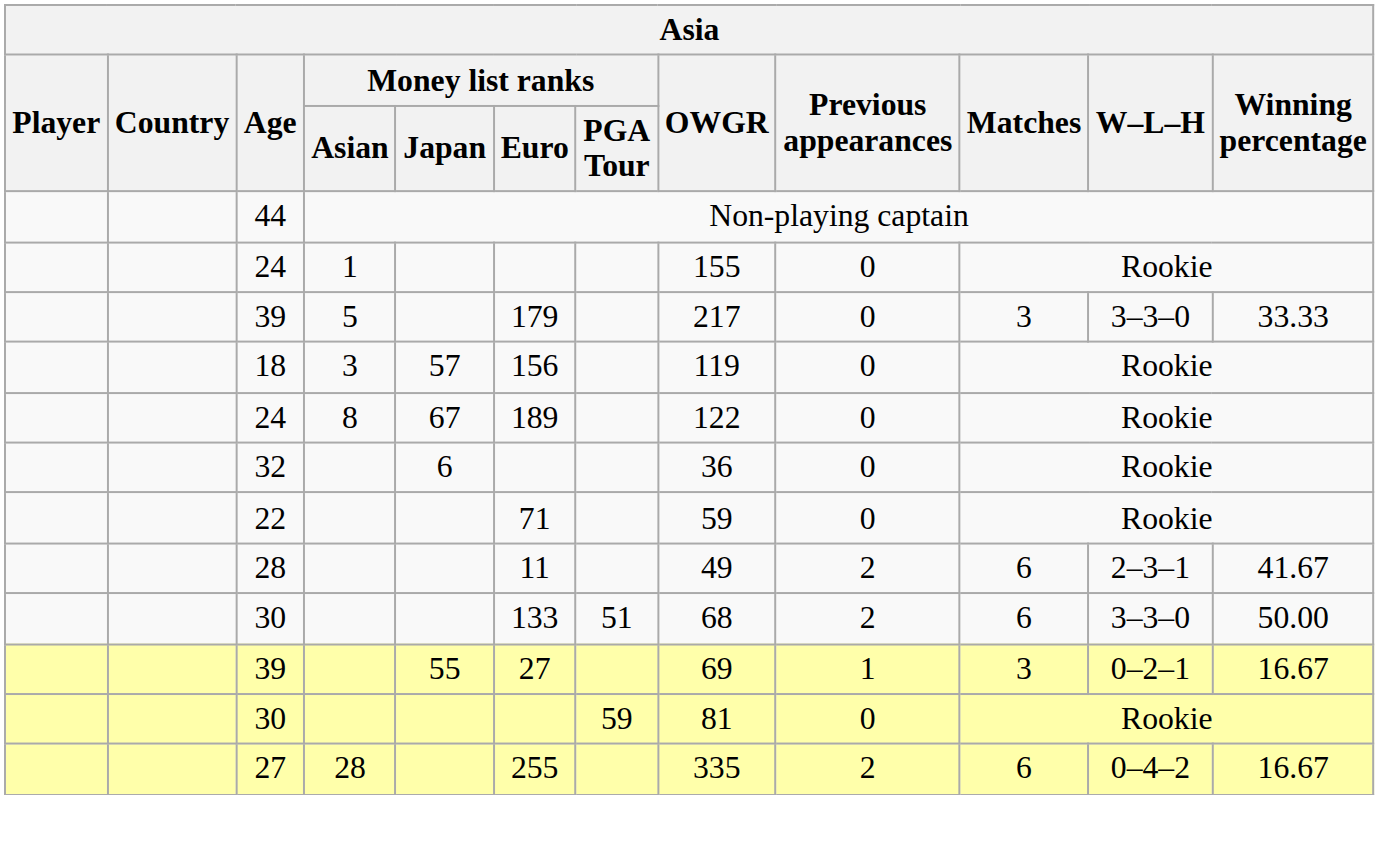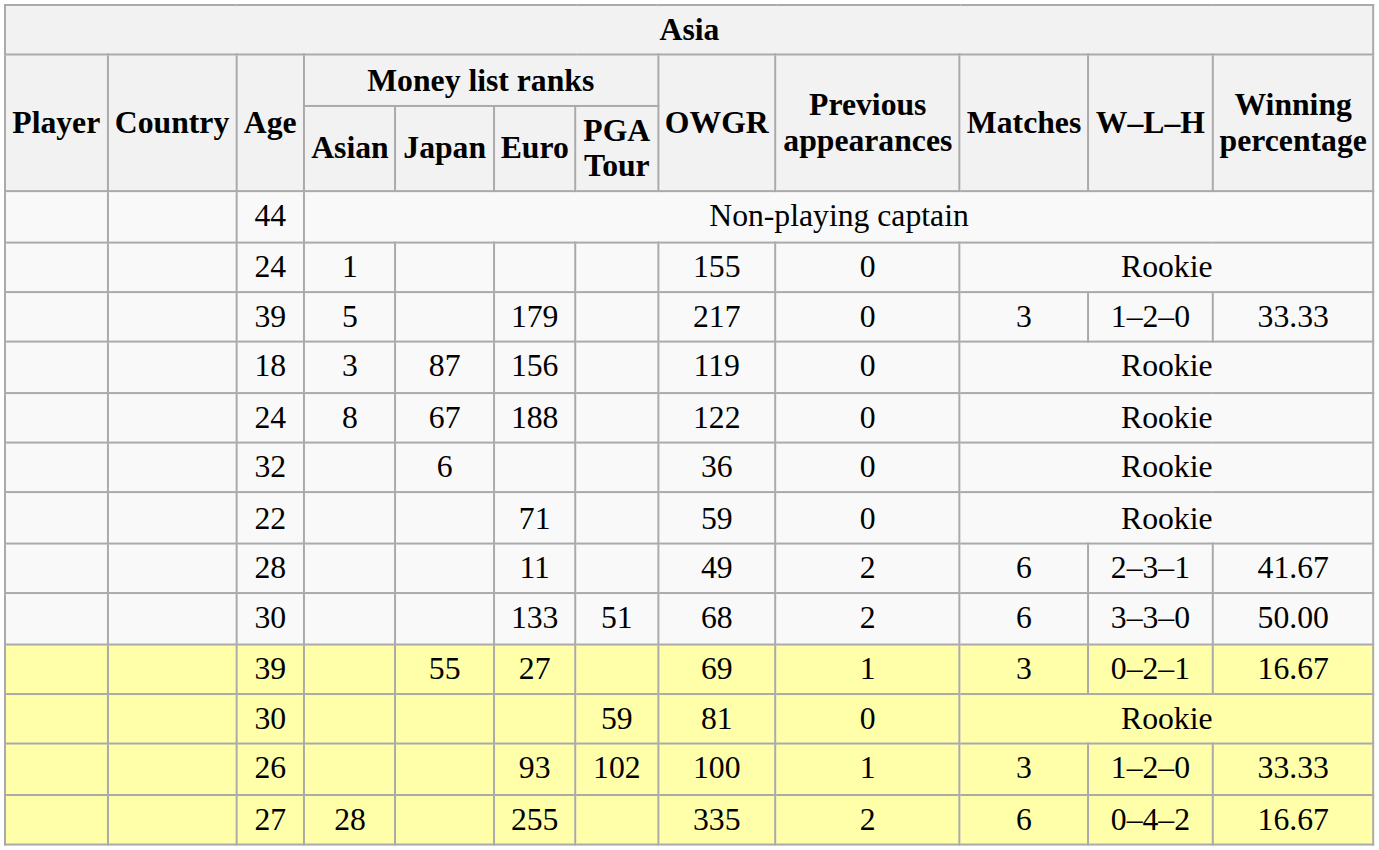39 / 5 | W–L–H: 3–3–0 -> 1–2–0
18 | Money list ranks / Japan: 57 -> 87
24 / 8 | Money list ranks / Euro: 189 -> 188
+ row: 26 | 93 | 102 | 100 | 1 | 3 | 1–2–0 | 33.33
